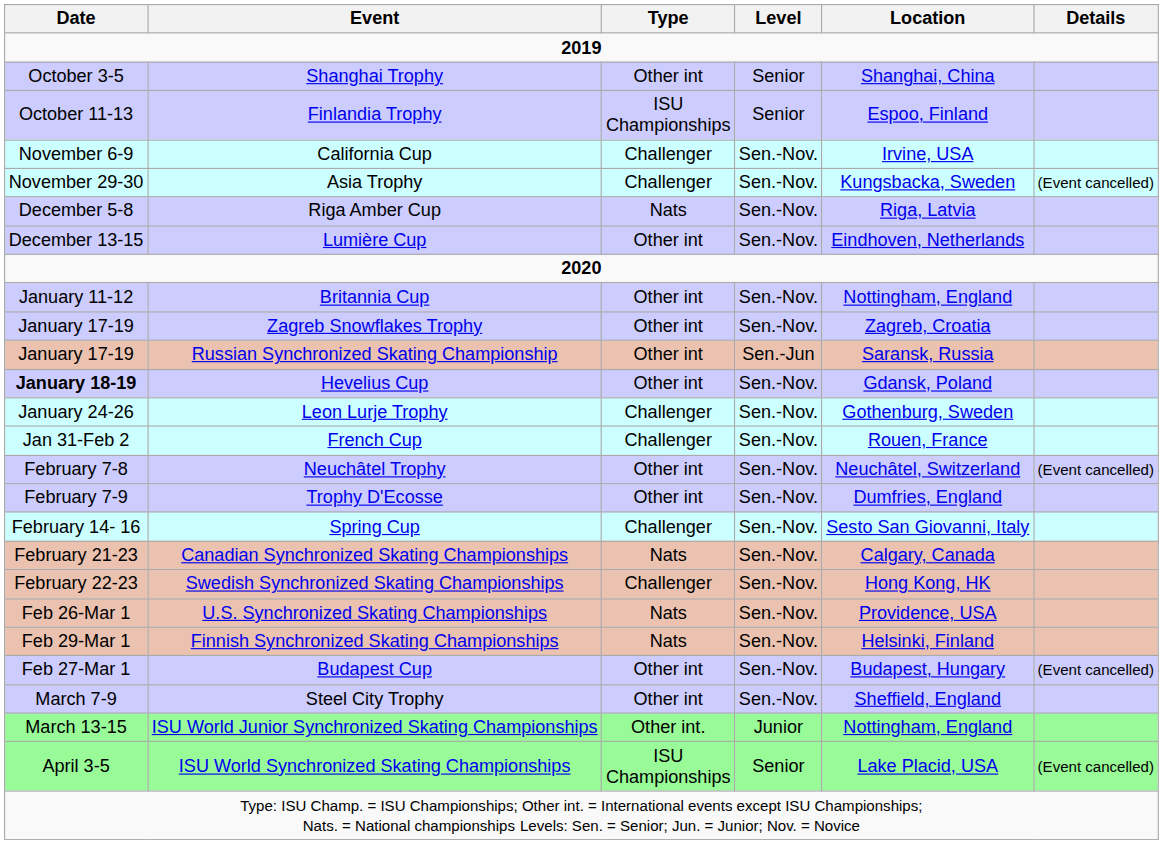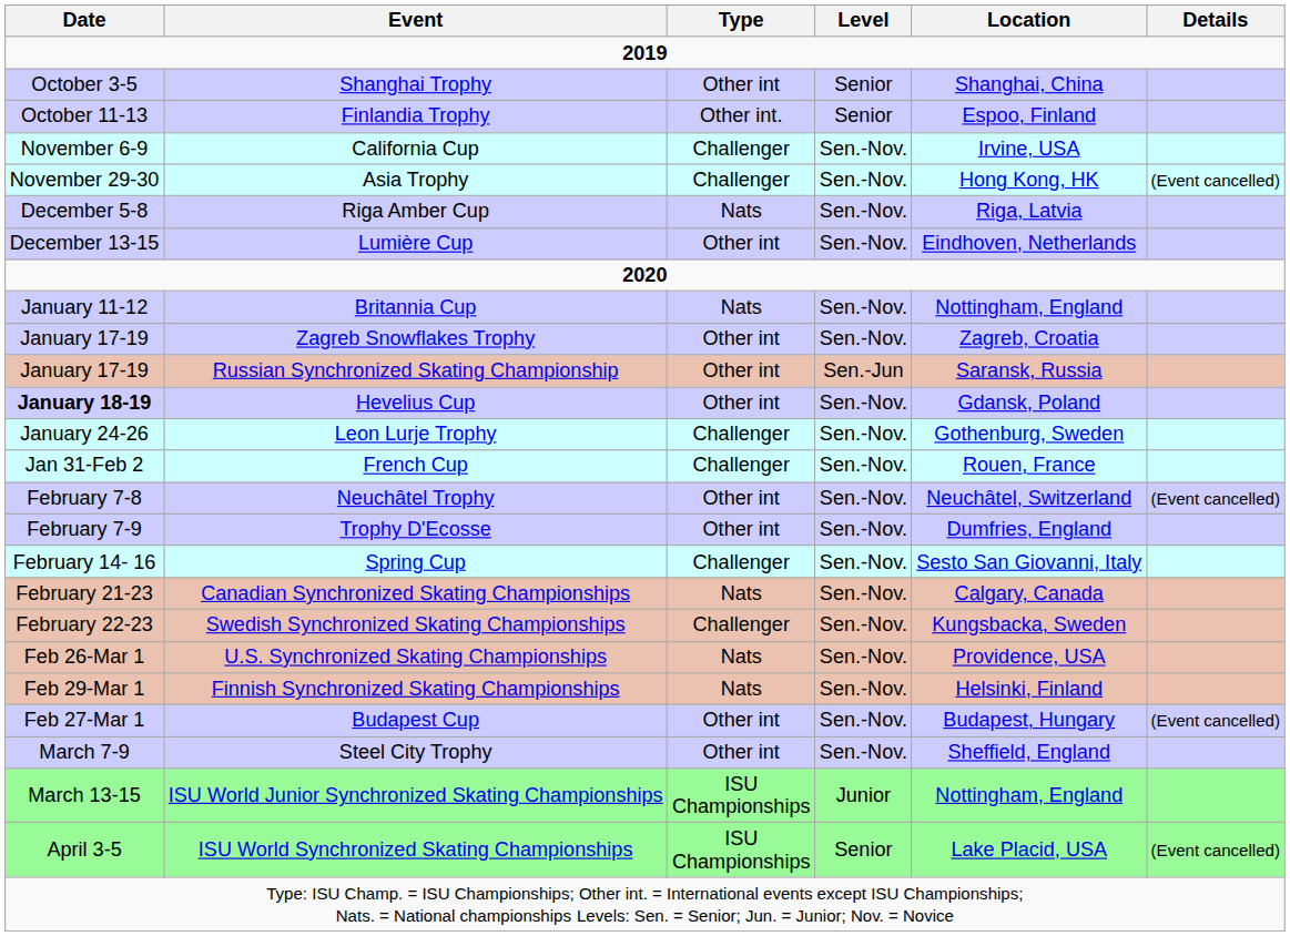Finlandia Trophy | Type: ISU Championships -> Other int.
Asia Trophy | Location: Kungsbacka, Sweden -> Hong Kong, HK
Britannia Cup | Type: Other int -> Nats
Swedish Synchronized Skating Championships | Location: Hong Kong, HK -> Kungsbacka, Sweden
ISU World Junior Synchronized Skating Championships | Type: Other int. -> ISU Championships
